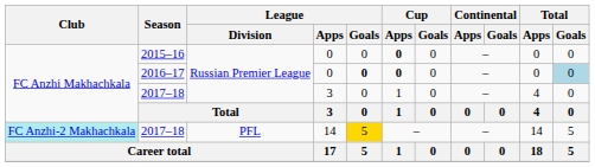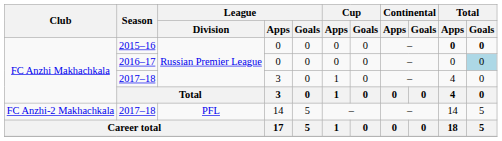2015–16 | Cup / Apps: bold -> normal
2015–16 | Total / Apps: normal -> bold
2015–16 | Total / Goals: normal -> bold
2016–17 | League / Goals: bold -> normal
2016–17 | Cup / Apps: bold -> normal
2017–18 / 14 | Club: paleturquoise background -> no background
2017–18 / 14 | League / Goals: gold background -> no background
